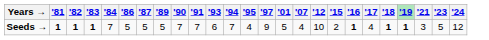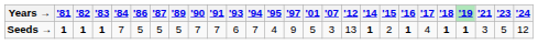+ column: '14 | 1
Seeds → | '07: 4 -> 3
Seeds → | '12: 10 -> 13
